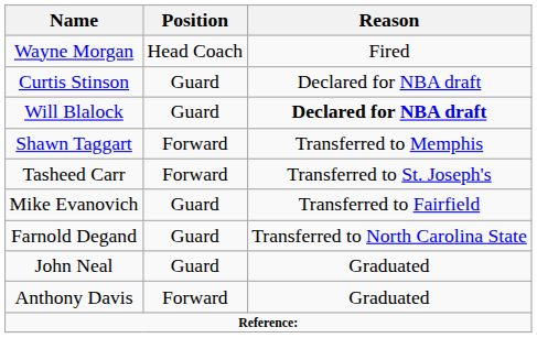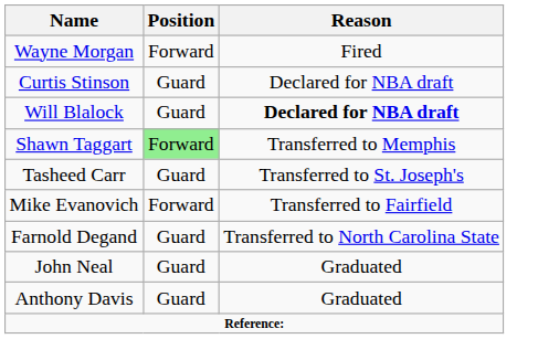Wayne Morgan | Position: Head Coach -> Forward
Shawn Taggart | Position: no background -> lightgreen background
Tasheed Carr | Position: Forward -> Guard
Mike Evanovich | Position: Guard -> Forward
Anthony Davis | Position: Forward -> Guard
